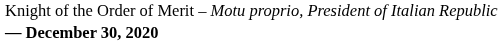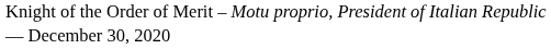— December 30, 2020 | column 1: bold -> normal
